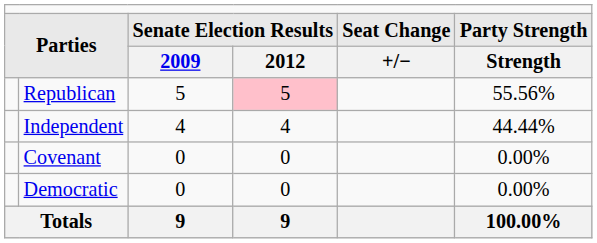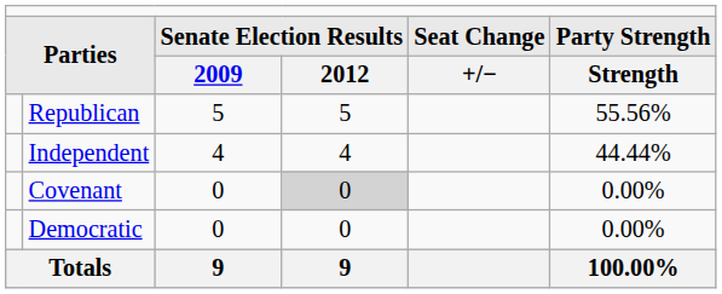Republican | column 4: pink background -> no background
Covenant | column 4: no background -> lightgrey background
